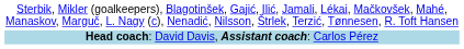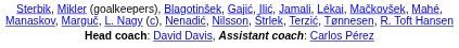row 2 | column 1: lightblue background -> no background
